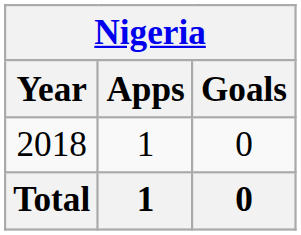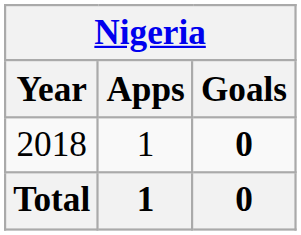2018 | Goals: normal -> bold
